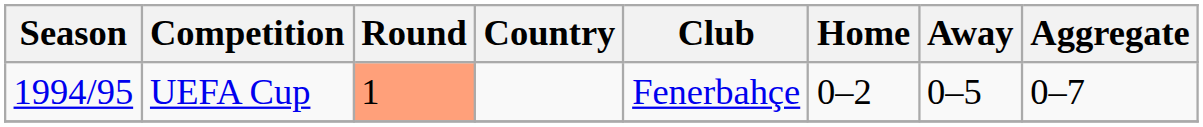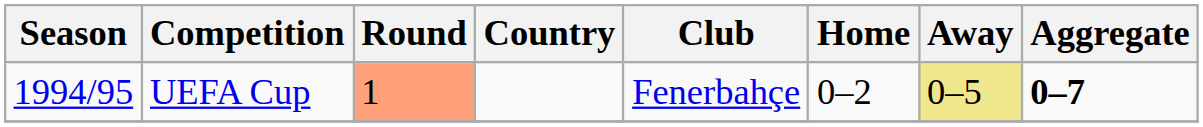UEFA Cup | Away: no background -> khaki background
UEFA Cup | Aggregate: normal -> bold
